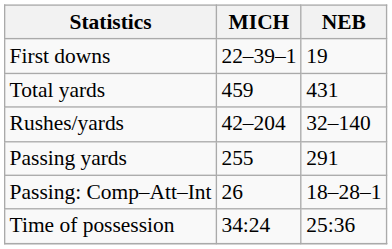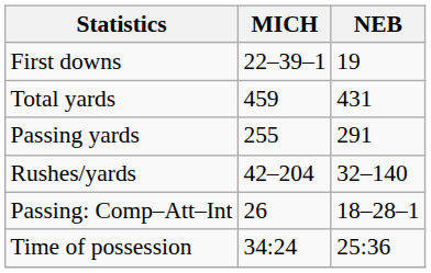rows swapped: Rushes/yards <-> Passing yards
